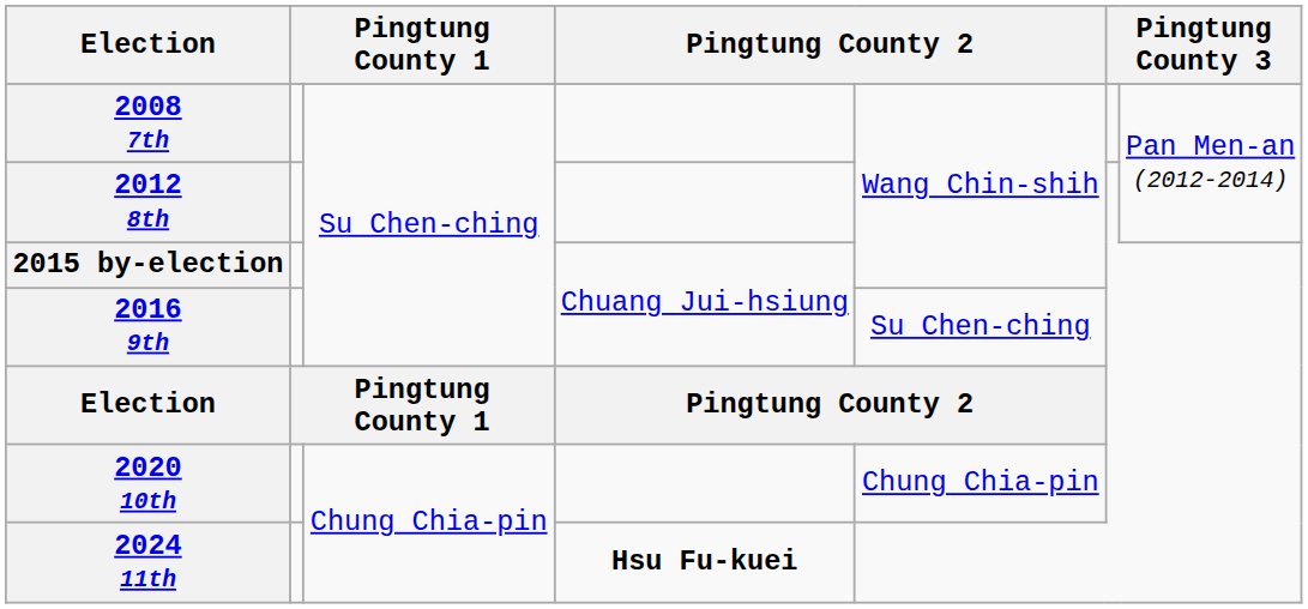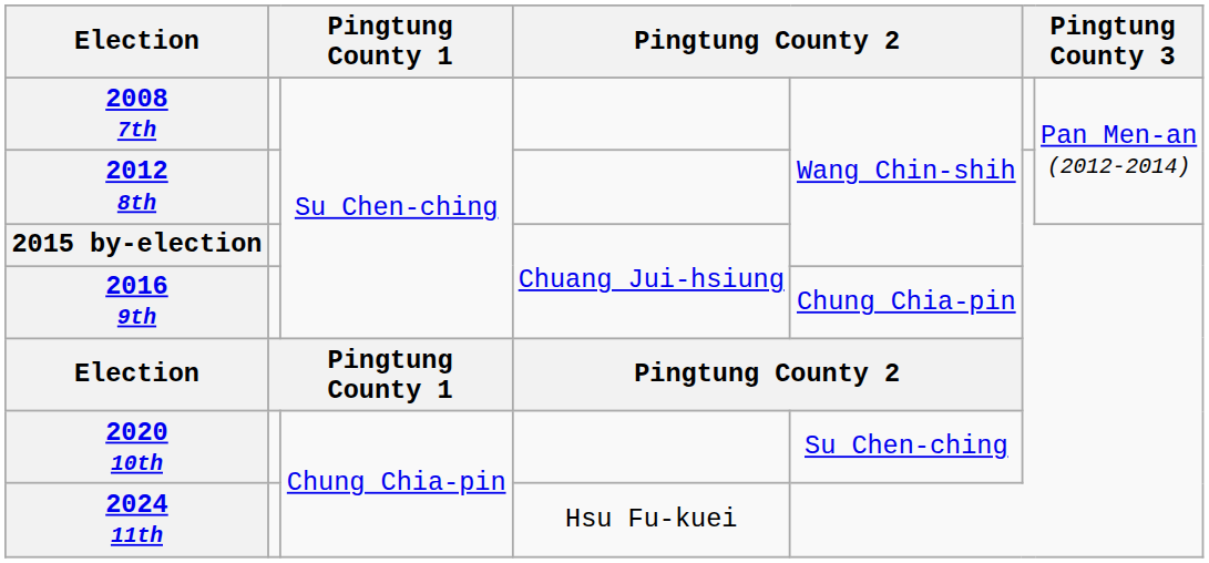2016 9th | column 5: Su Chen-ching -> Chung Chia-pin
2020 10th | column 5: Chung Chia-pin -> Su Chen-ching
2024 11th | column 4: bold -> normal
